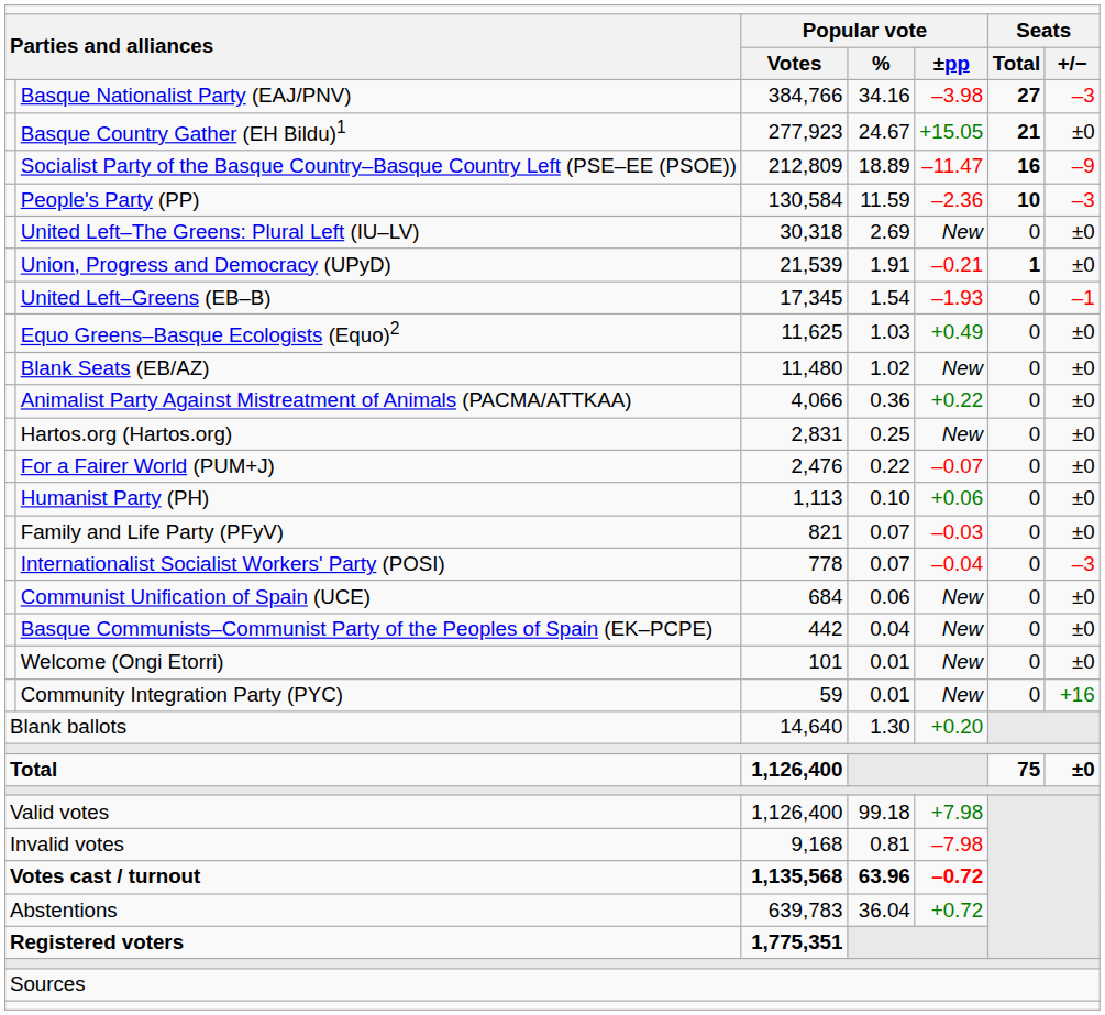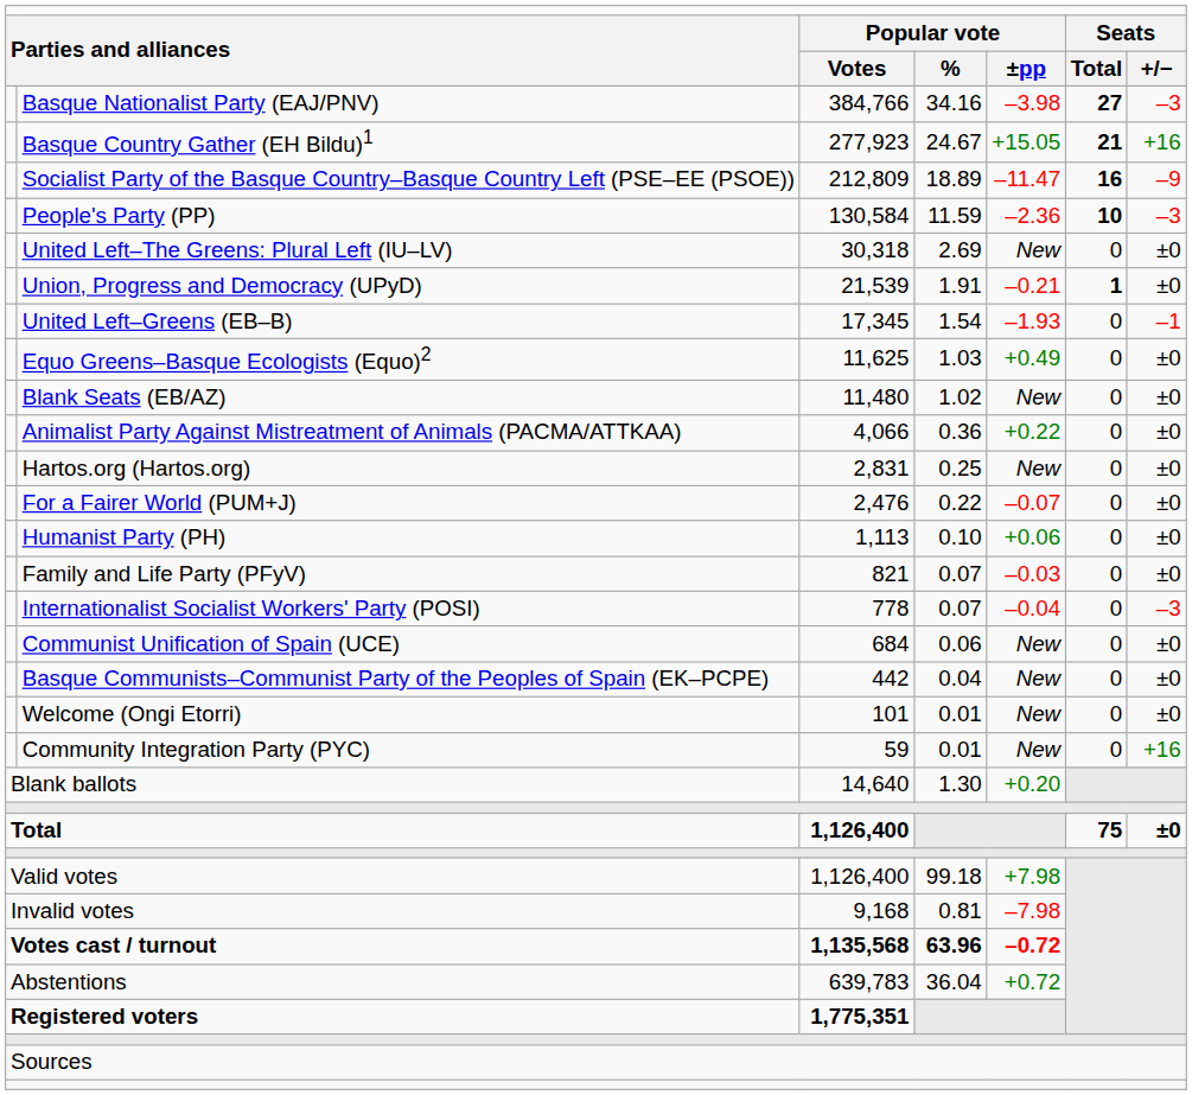Basque Country Gather (EH Bildu)1 | column 7: ±0 -> +16
